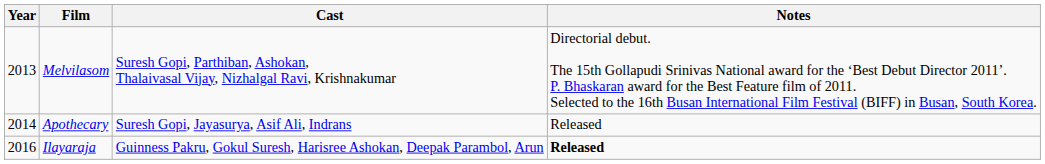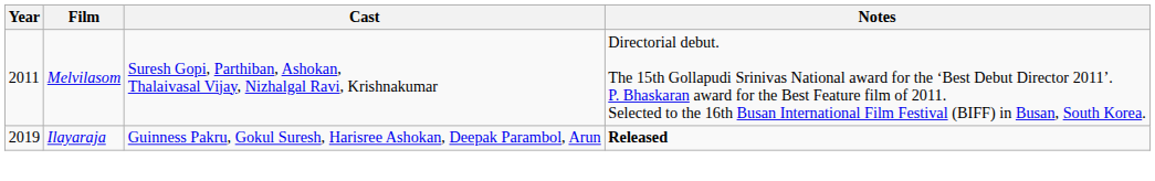Melvilasom | Year: 2013 -> 2011
- row: 2014 | Apothecary | Suresh Gopi, Jayasurya, Asif Ali, Indrans | Released
Ilayaraja | Year: 2016 -> 2019
